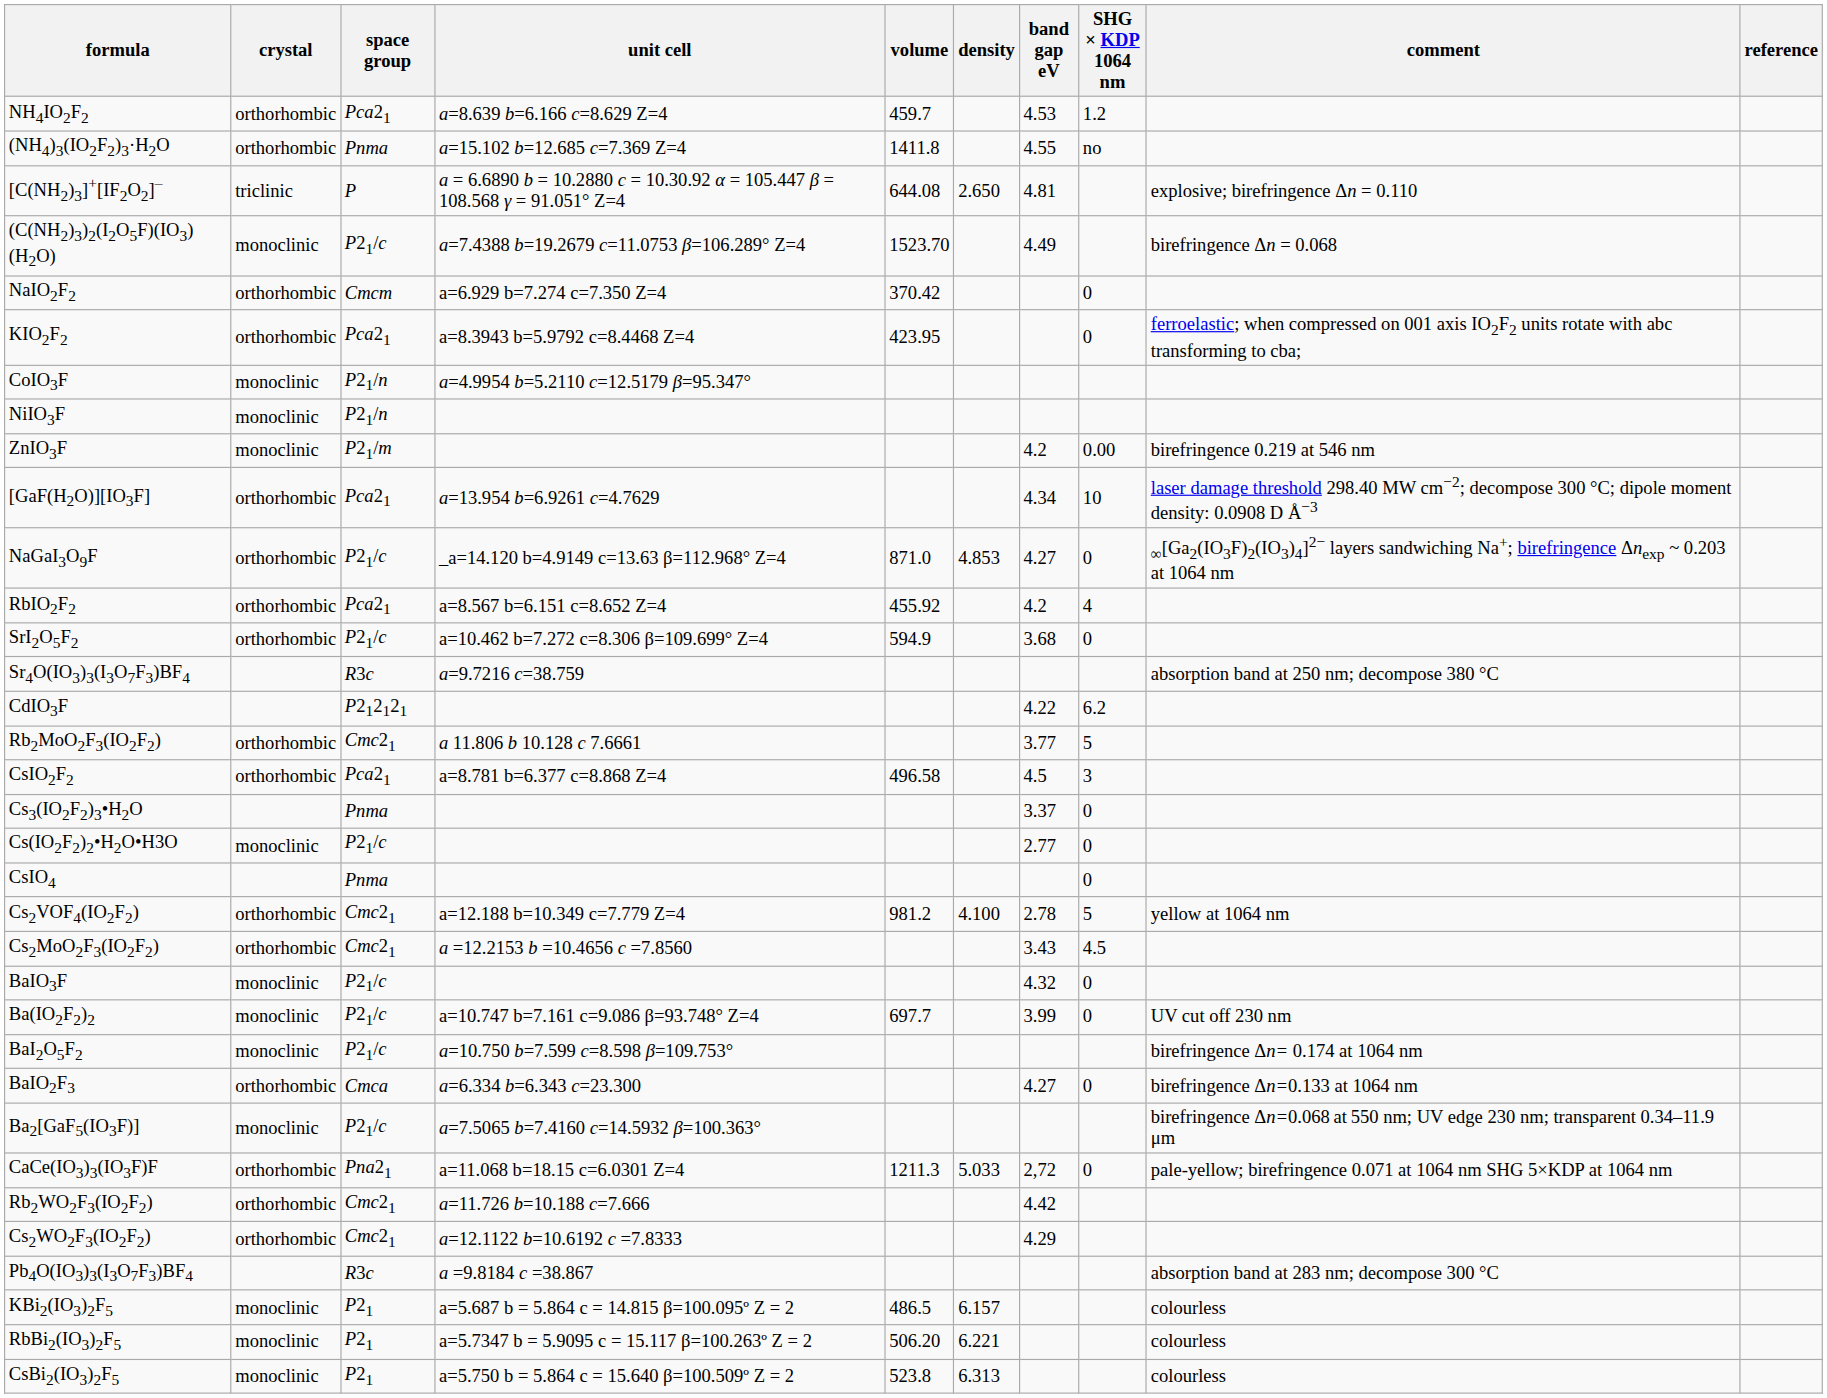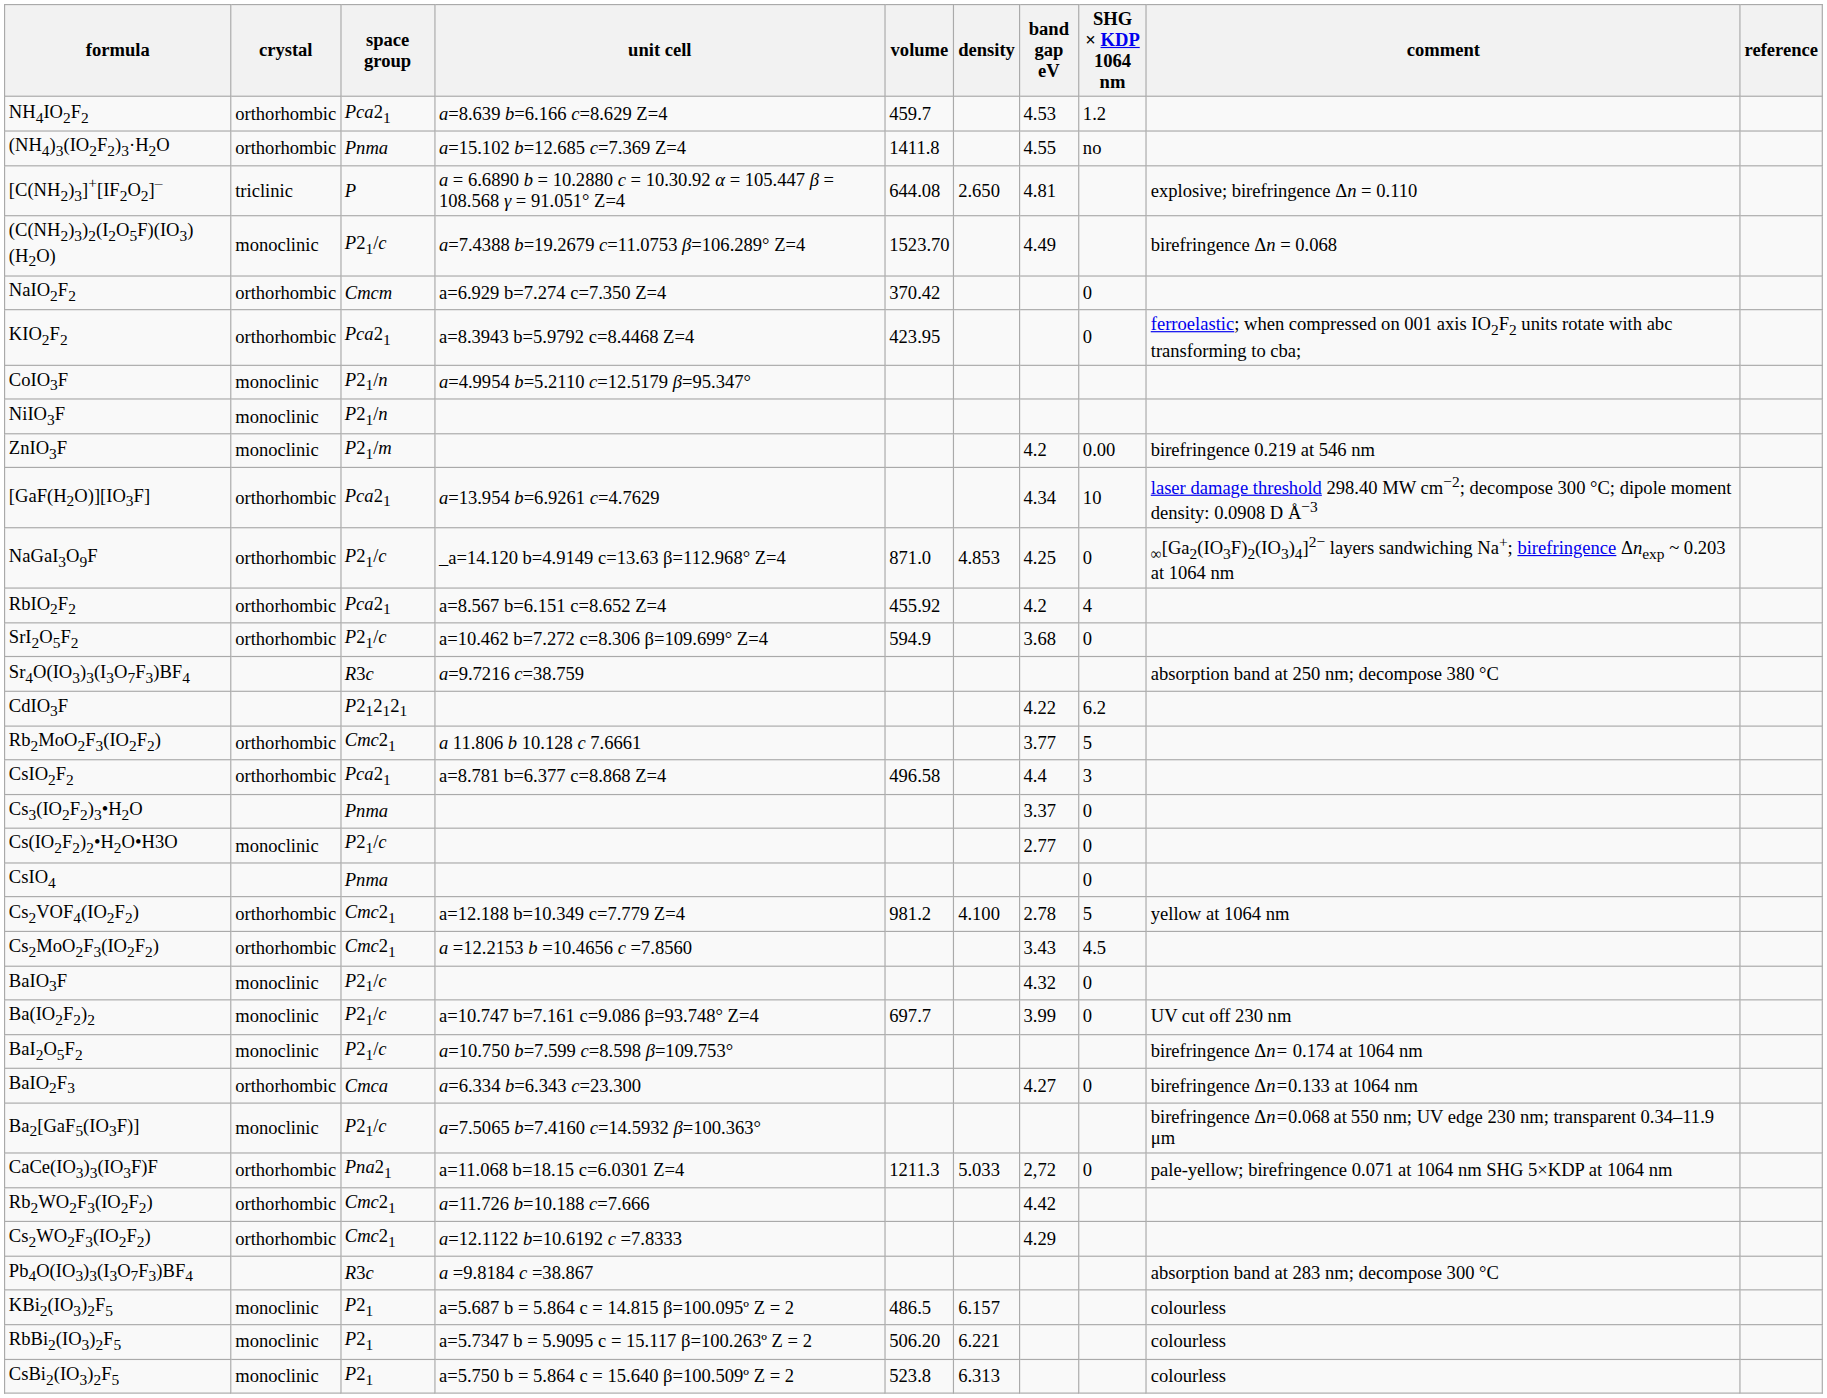NaGaI3O9F | band gap eV: 4.27 -> 4.25
CsIO2F2 | band gap eV: 4.5 -> 4.4
